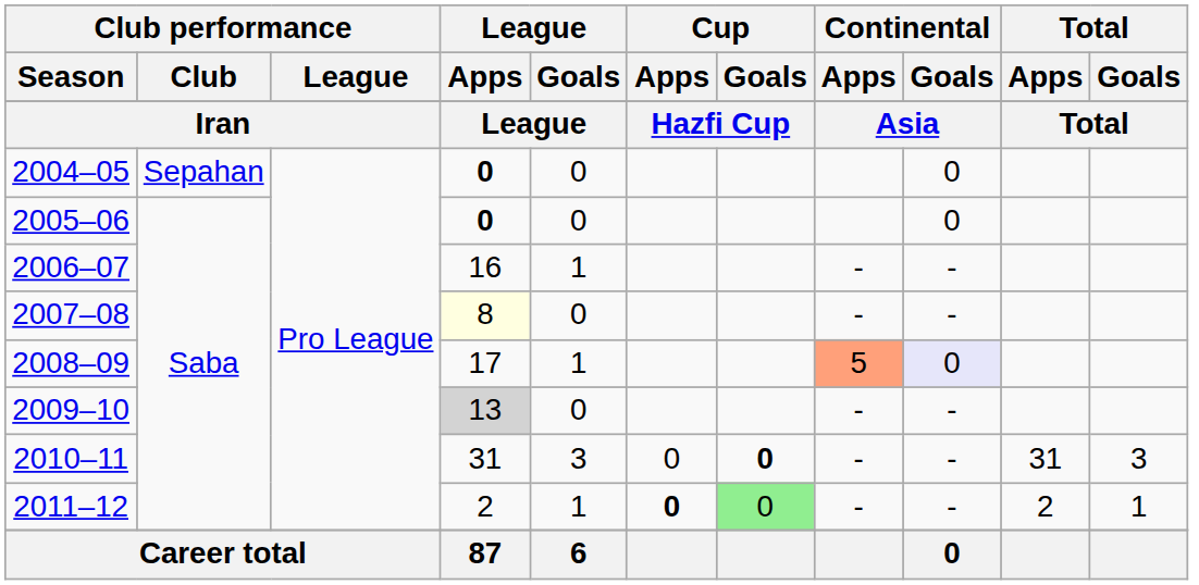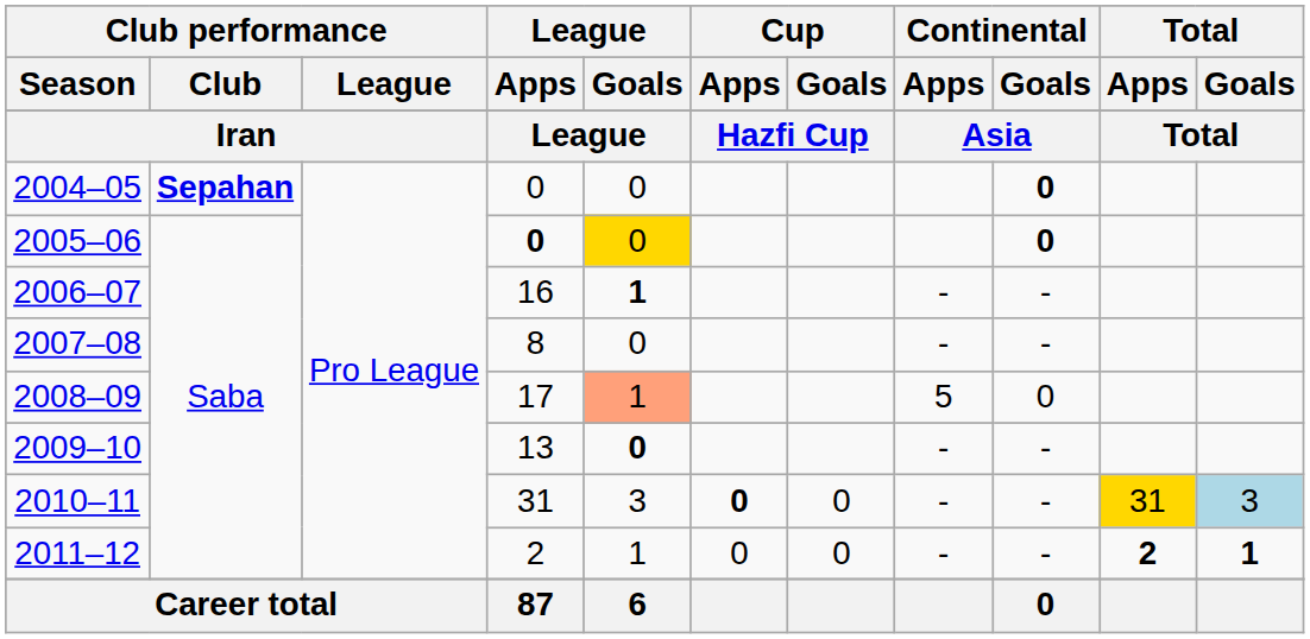2004–05 | Club performance / Club: normal -> bold
2004–05 | League / Apps: bold -> normal
2004–05 | Continental / Goals: normal -> bold
2005–06 | League / Goals: no background -> gold background
2005–06 | Continental / Goals: normal -> bold
2006–07 | League / Goals: normal -> bold
2007–08 | League / Apps: lightyellow background -> no background
2008–09 | League / Goals: no background -> lightsalmon background
2008–09 | Continental / Apps: lightsalmon background -> no background
2008–09 | Continental / Goals: lavender background -> no background
2009–10 | League / Apps: lightgrey background -> no background
2009–10 | League / Goals: normal -> bold
2010–11 | Cup / Apps: normal -> bold
2010–11 | Cup / Goals: bold -> normal
2010–11 | Total / Apps: no background -> gold background
2010–11 | Total / Goals: no background -> lightblue background
2011–12 | Cup / Apps: bold -> normal
2011–12 | Cup / Goals: lightgreen background -> no background
2011–12 | Total / Apps: normal -> bold
2011–12 | Total / Goals: normal -> bold
